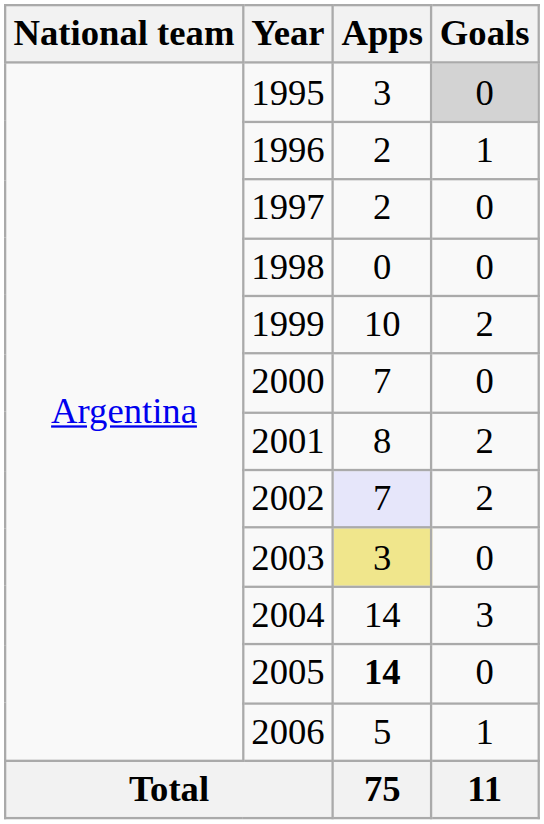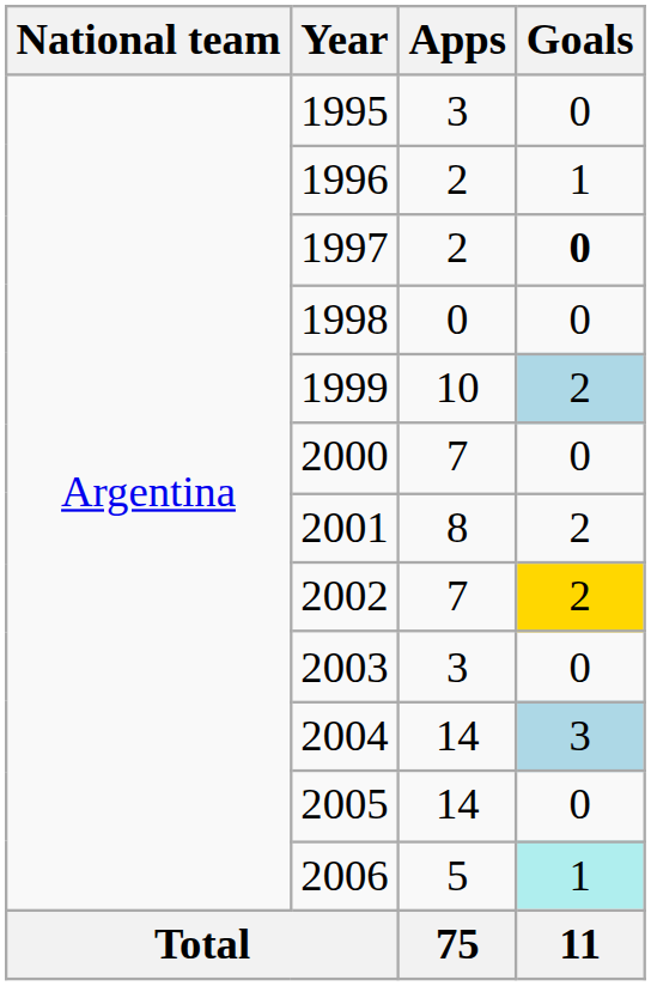1995 | Goals: lightgrey background -> no background
1997 | Goals: normal -> bold
1999 | Goals: no background -> lightblue background
2002 | Apps: lavender background -> no background
2002 | Goals: no background -> gold background
2003 | Apps: khaki background -> no background
2004 | Goals: no background -> lightblue background
2005 | Apps: bold -> normal
2006 | Goals: no background -> paleturquoise background
